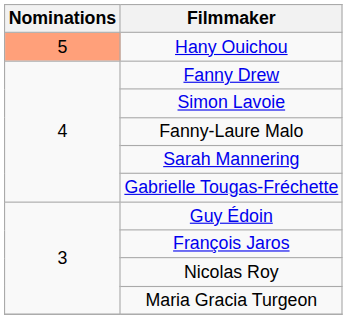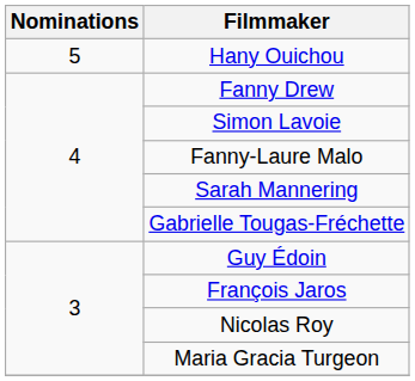Hany Ouichou | Nominations: lightsalmon background -> no background
